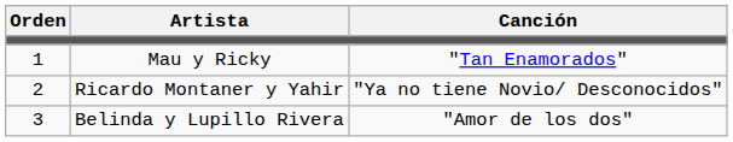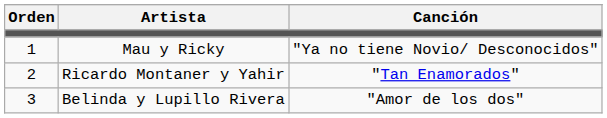Mau y Ricky | Canción: "Tan Enamorados" -> "Ya no tiene Novio/ Desconocidos"
Ricardo Montaner y Yahir | Canción: "Ya no tiene Novio/ Desconocidos" -> "Tan Enamorados"
